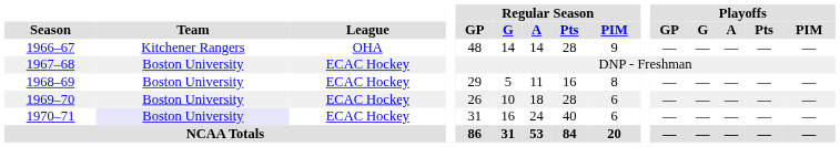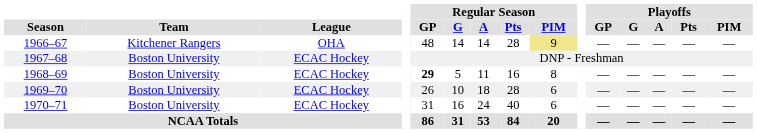1966–67 | Regular Season / PIM: no background -> khaki background
1968–69 | Regular Season / GP: normal -> bold
1970–71 | Team: lavender background -> no background
